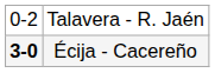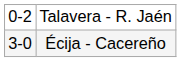Écija - Cacereño | column 1: bold -> normal
